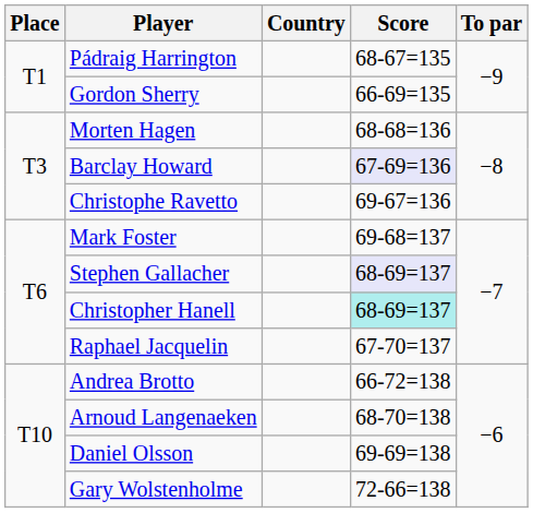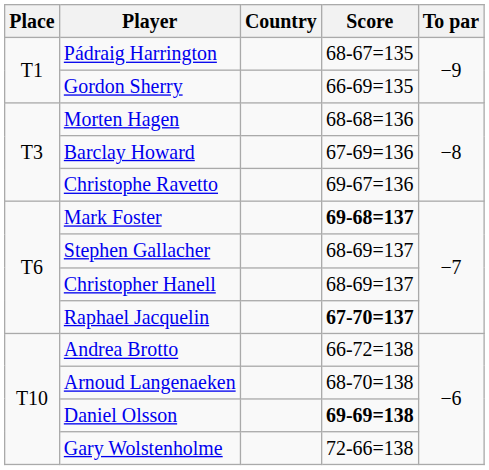Barclay Howard | Score: lavender background -> no background
Mark Foster | Score: normal -> bold
Stephen Gallacher | Score: lavender background -> no background
Christopher Hanell | Score: paleturquoise background -> no background
Raphael Jacquelin | Score: normal -> bold
Daniel Olsson | Score: normal -> bold
